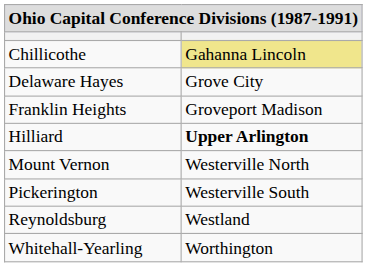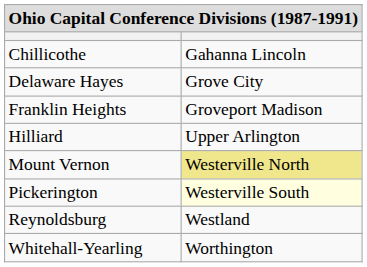Chillicothe | column 2: khaki background -> no background
Hilliard | column 2: bold -> normal
Mount Vernon | column 2: no background -> khaki background
Pickerington | column 2: no background -> lightyellow background
